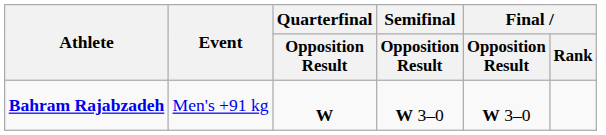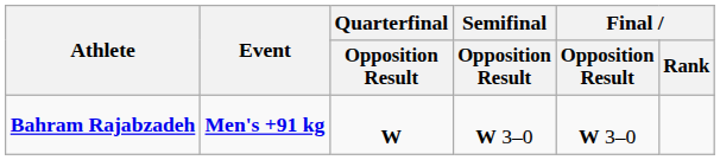Bahram Rajabzadeh | Event: normal -> bold
